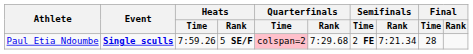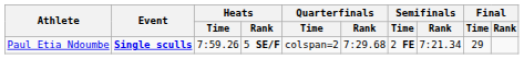Paul Etia Ndoumbe | Quarterfinals / Time: pink background -> no background
Paul Etia Ndoumbe | Final / Time: 28 -> 29
